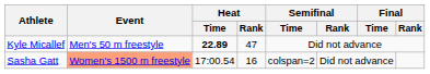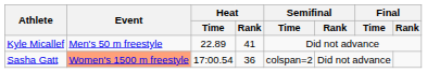Kyle Micallef | Heat / Time: bold -> normal
Kyle Micallef | Heat / Rank: 47 -> 41
Sasha Gatt | Heat / Rank: 16 -> 36
